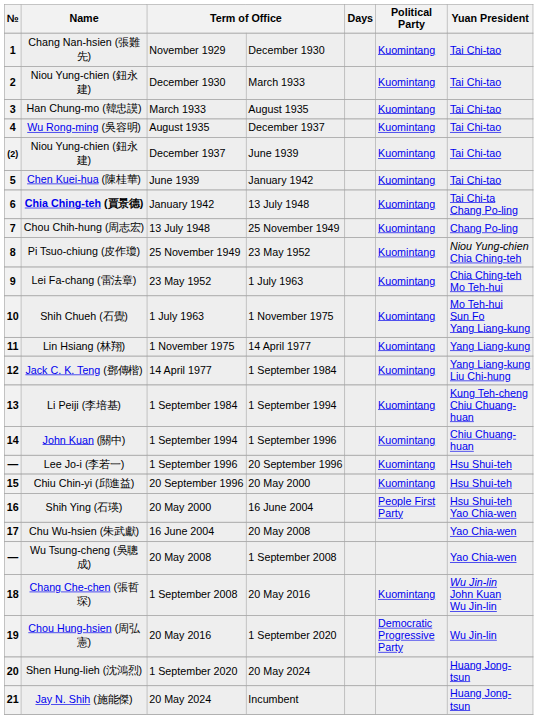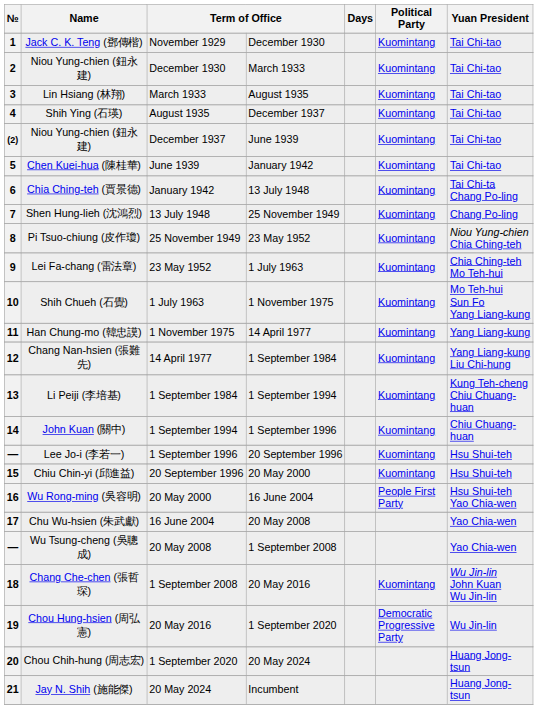1 | Name: Chang Nan-hsien (張難先) -> Jack C. K. Teng (鄧傳楷)
3 | Name: Han Chung-mo (韓忠謨) -> Lin Hsiang (林翔)
4 | Name: Wu Rong-ming (吳容明) -> Shih Ying (石瑛)
6 | Name: bold -> normal
7 | Name: Chou Chih-hung (周志宏) -> Shen Hung-lieh (沈鴻烈)
11 | Name: Lin Hsiang (林翔) -> Han Chung-mo (韓忠謨)
12 | Name: Jack C. K. Teng (鄧傳楷) -> Chang Nan-hsien (張難先)
16 | Name: Shih Ying (石瑛) -> Wu Rong-ming (吳容明)
20 | Name: Shen Hung-lieh (沈鴻烈) -> Chou Chih-hung (周志宏)
